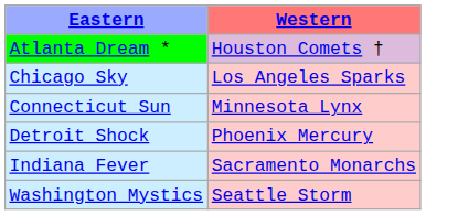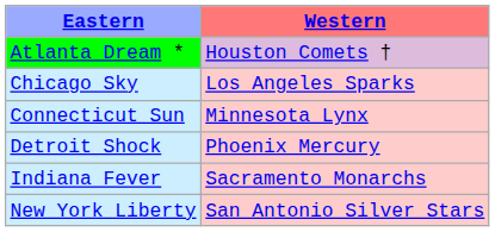+ row: New York Liberty | San Antonio Silver Stars
- row: Washington Mystics | Seattle Storm
